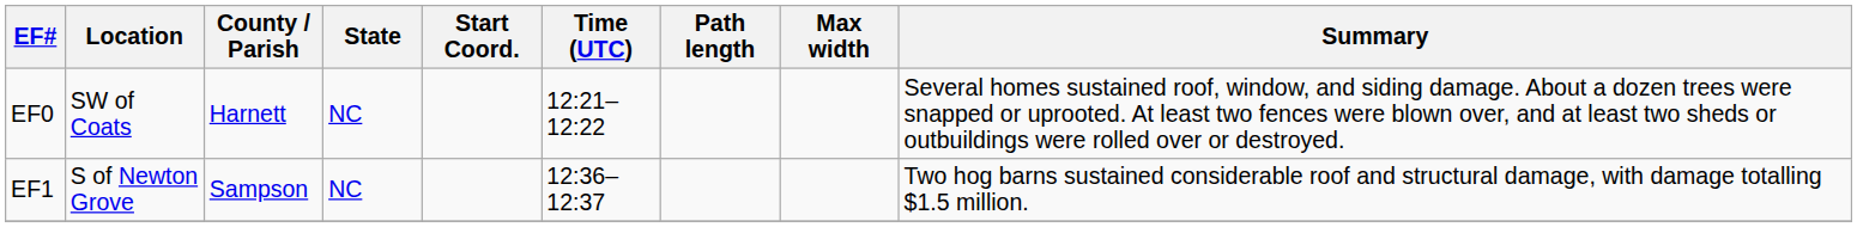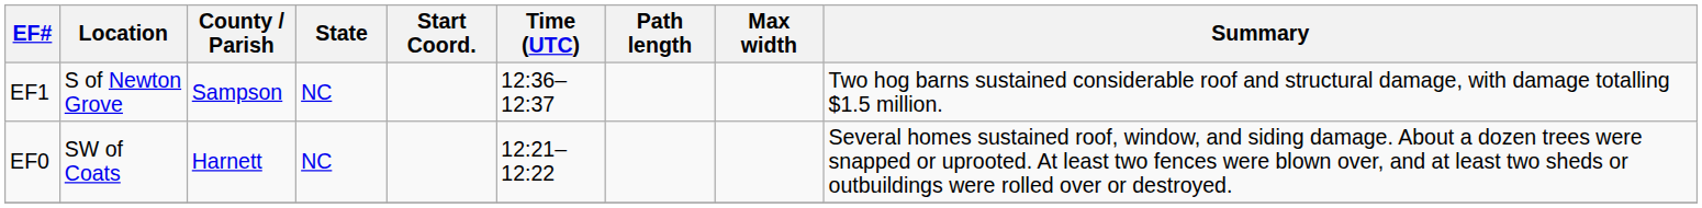rows swapped: EF0 <-> EF1
